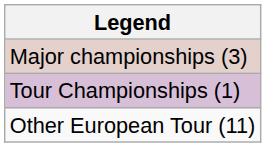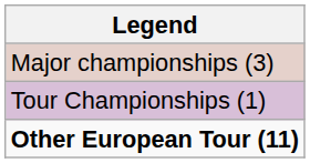row 4 | column 1: normal -> bold
